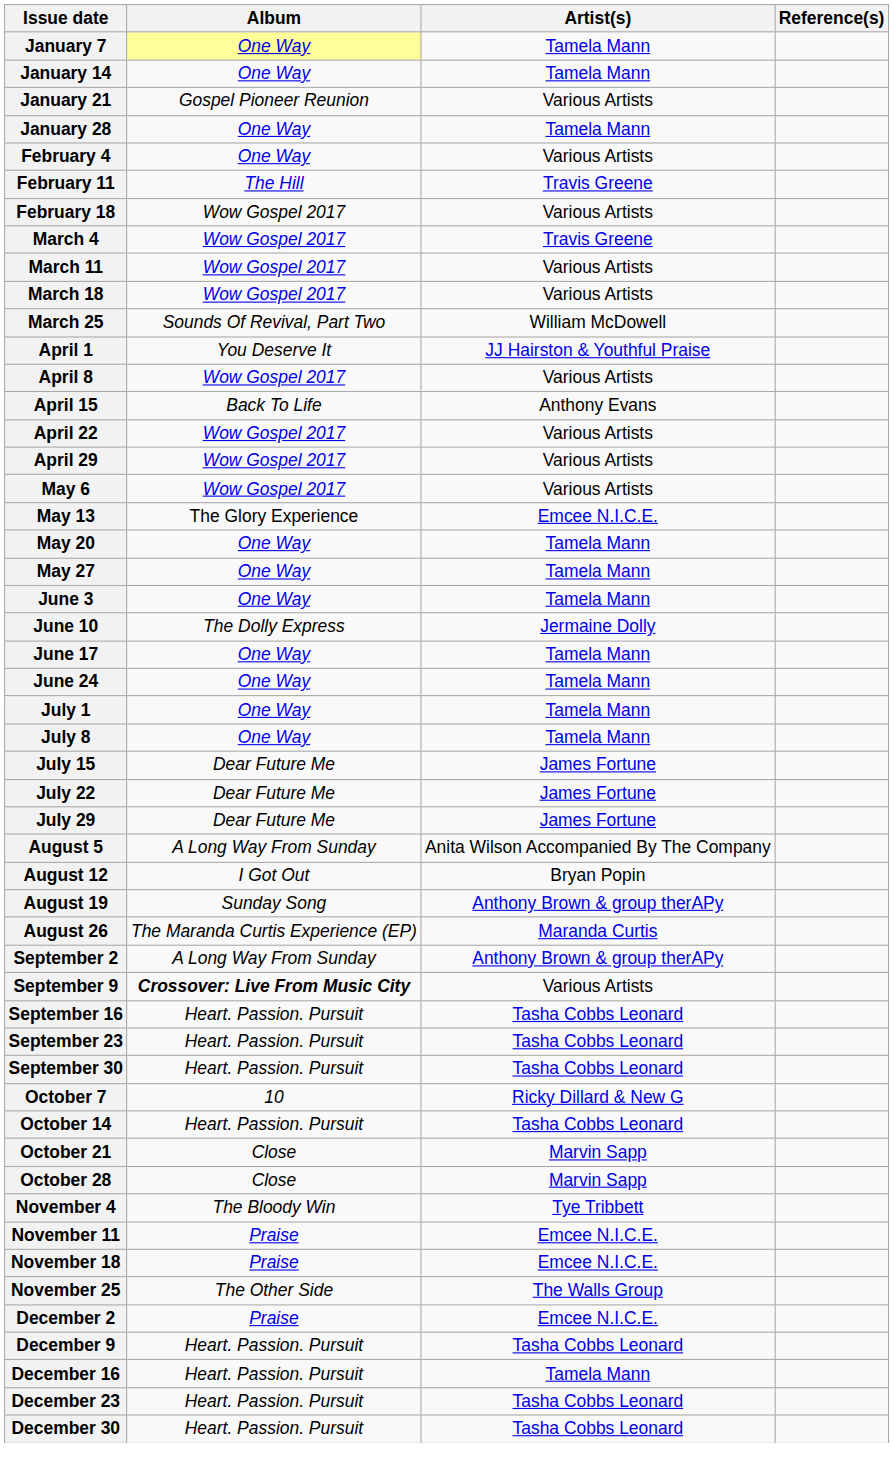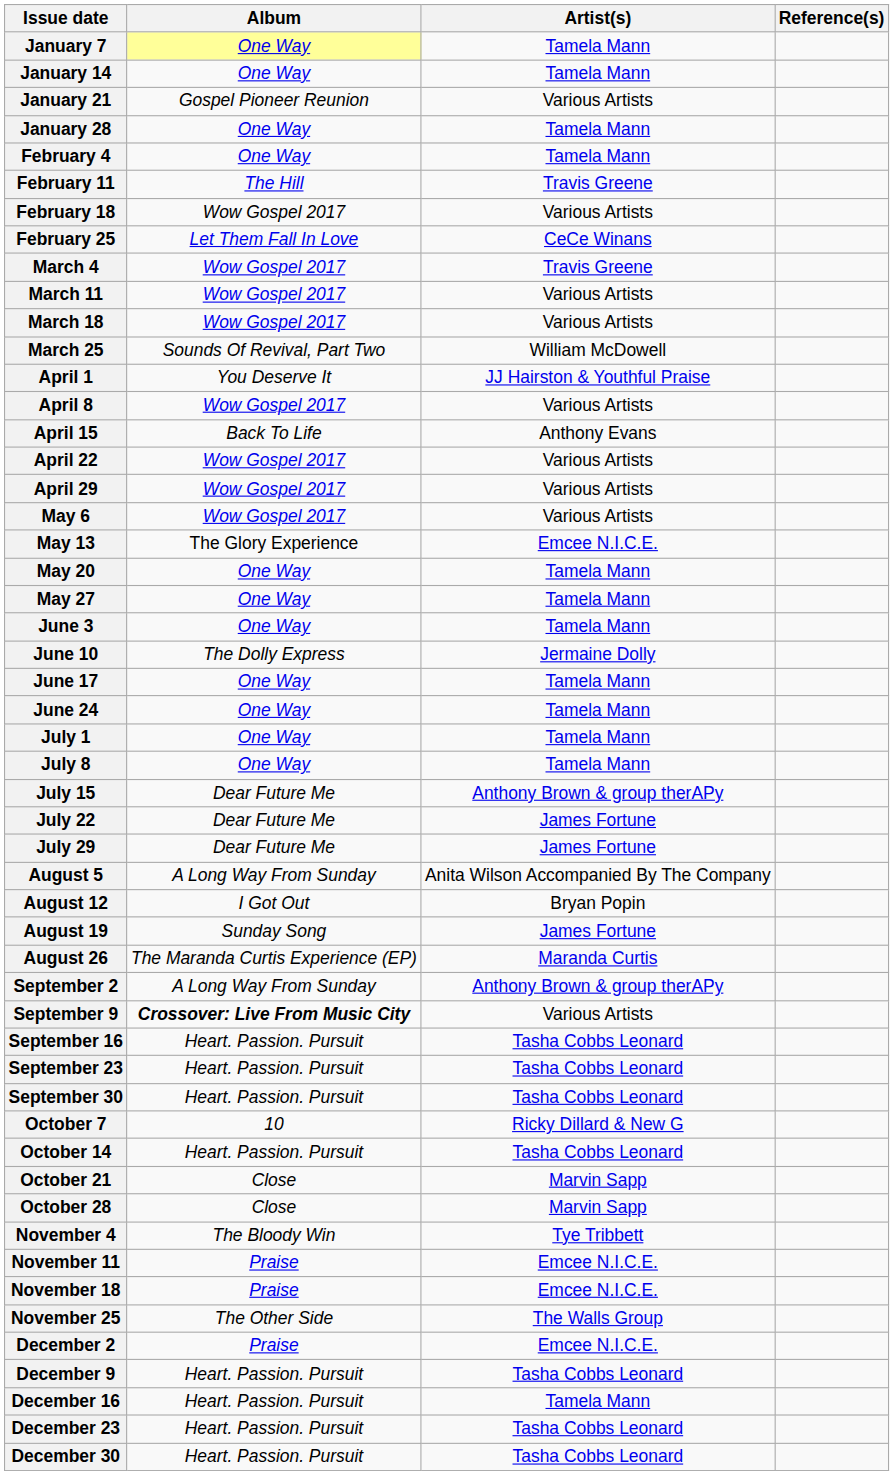February 4 | Artist(s): Various Artists -> Tamela Mann
+ row: February 25 | Let Them Fall In Love | CeCe Winans
July 15 | Artist(s): James Fortune -> Anthony Brown & group therAPy
August 19 | Artist(s): Anthony Brown & group therAPy -> James Fortune
